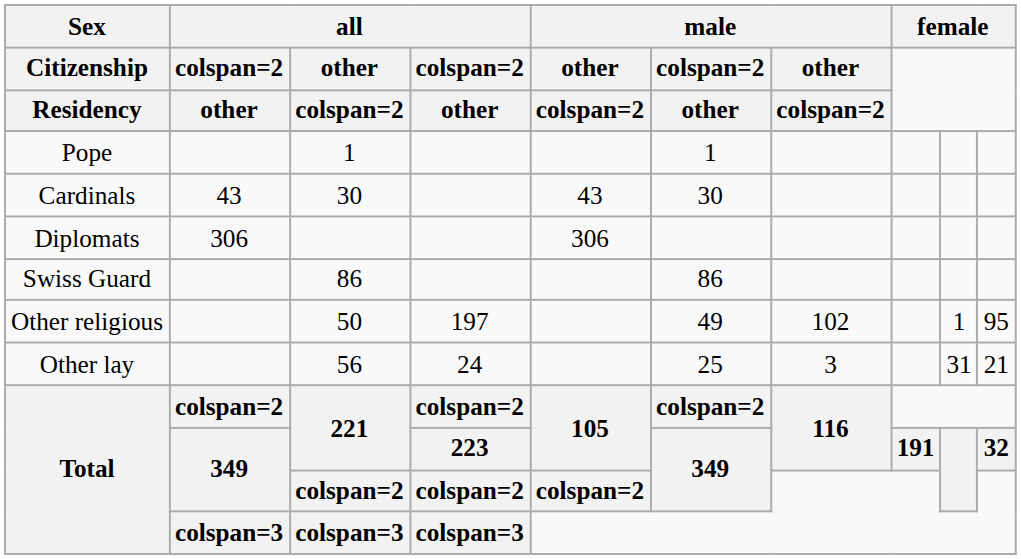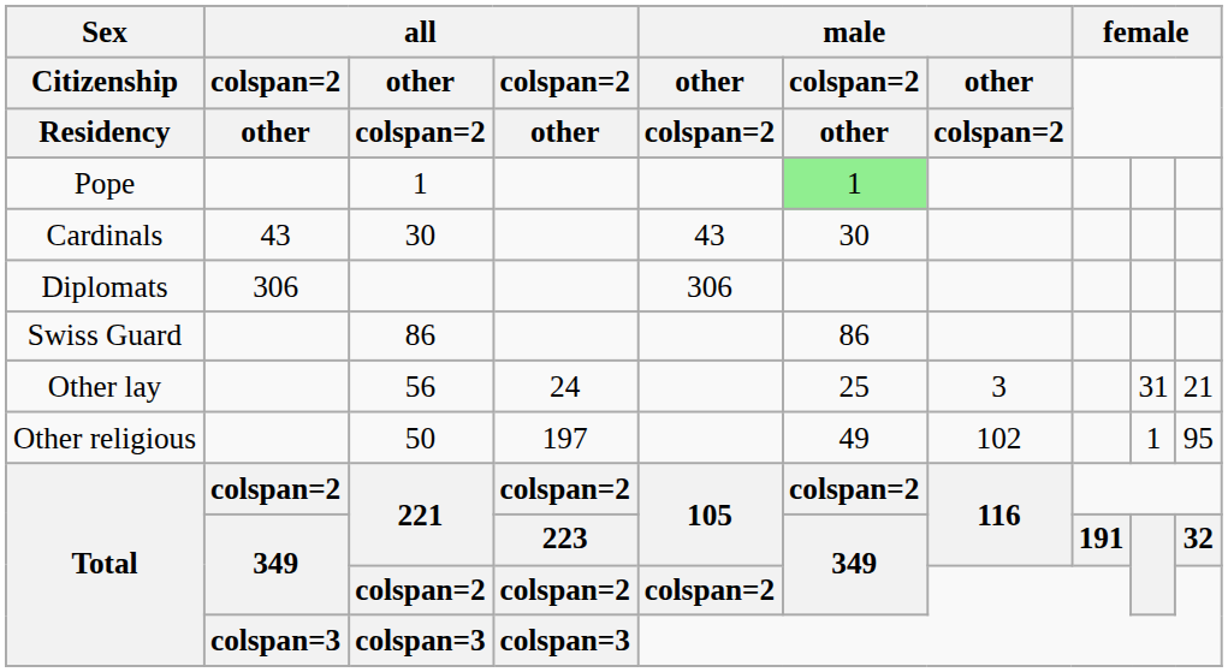Pope | male / colspan=2 / other: no background -> lightgreen background
rows swapped: Other religious <-> Other lay
